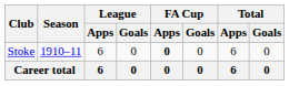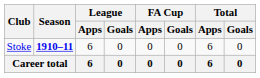Stoke | Season: normal -> bold
Stoke | FA Cup / Apps: bold -> normal
